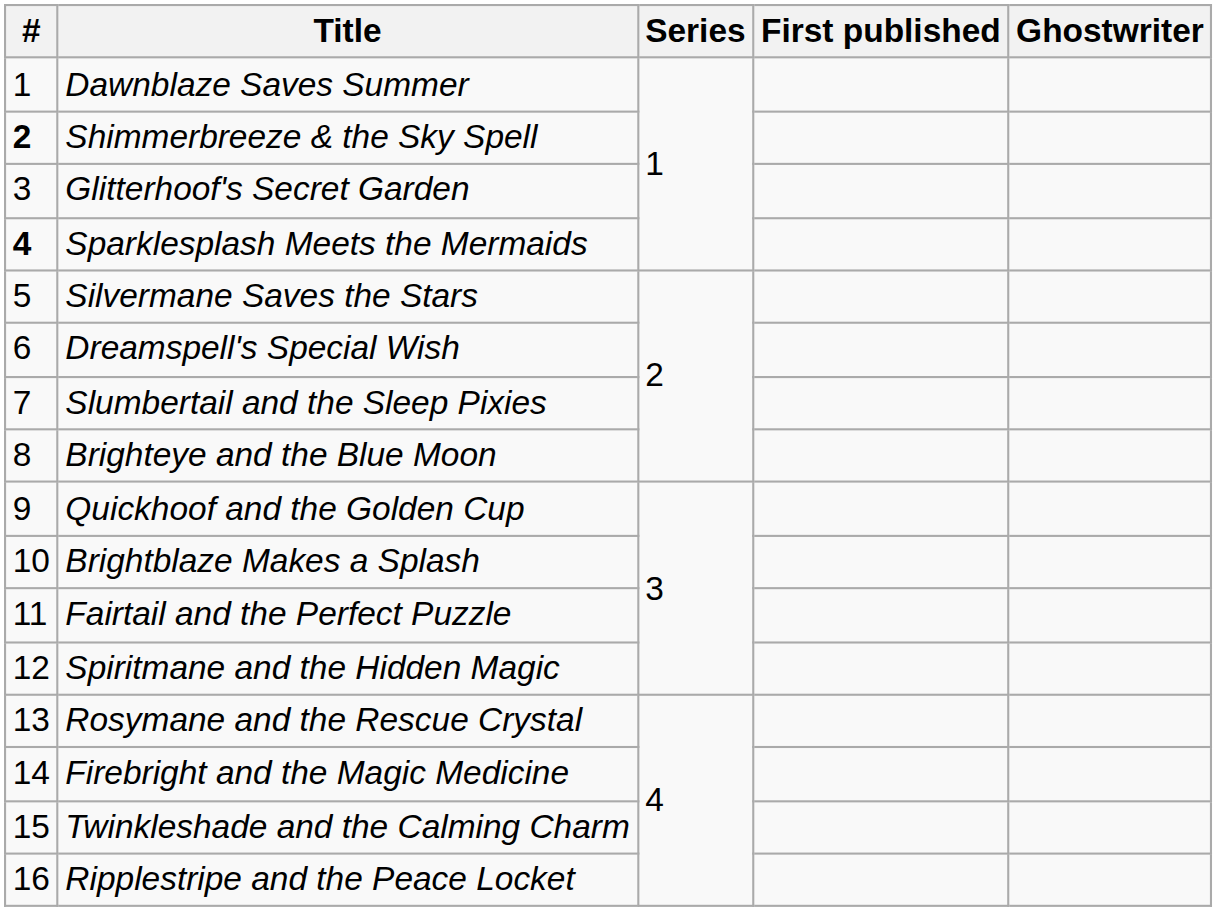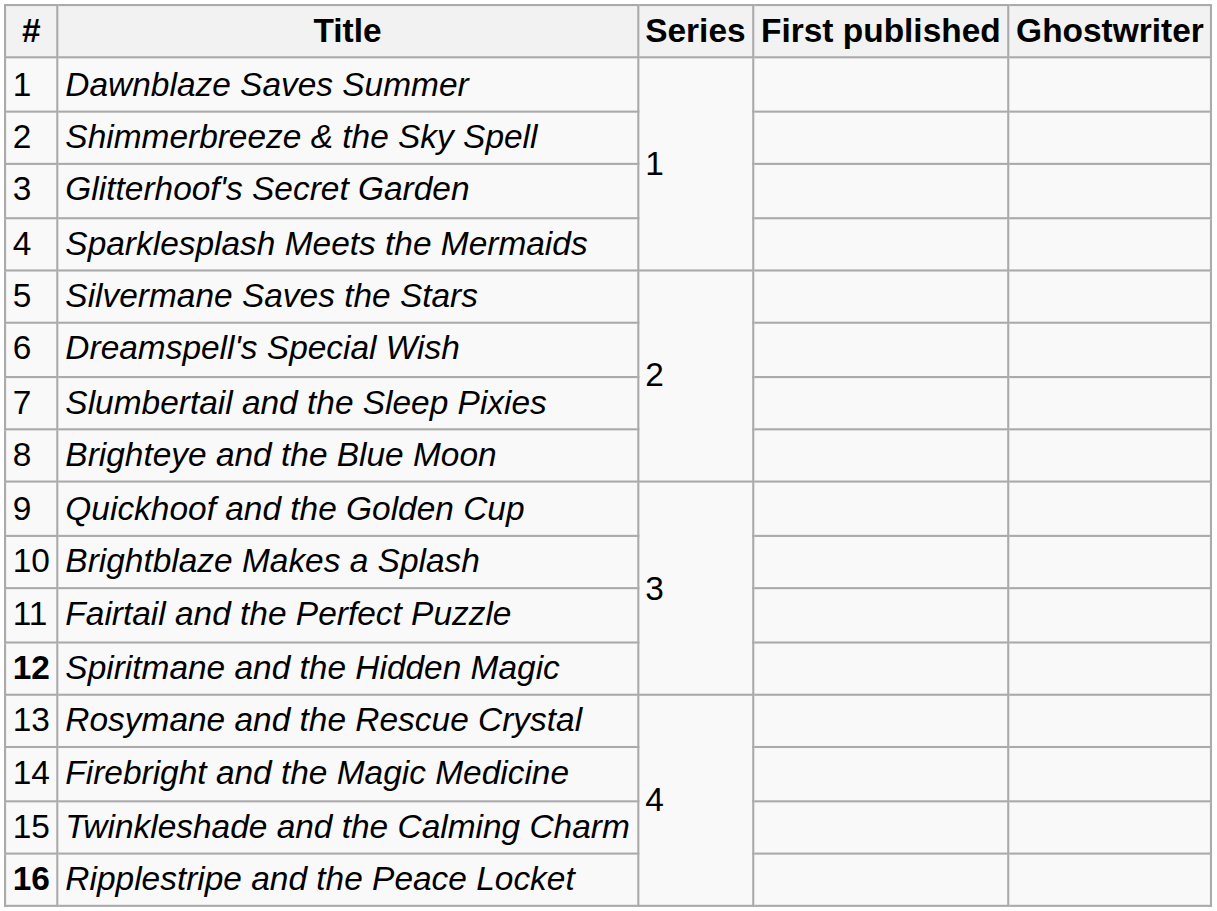Shimmerbreeze & the Sky Spell | #: bold -> normal
Sparklesplash Meets the Mermaids | #: bold -> normal
Spiritmane and the Hidden Magic | #: normal -> bold
Ripplestripe and the Peace Locket | #: normal -> bold
